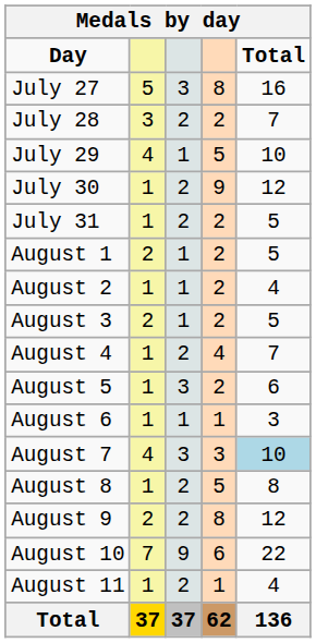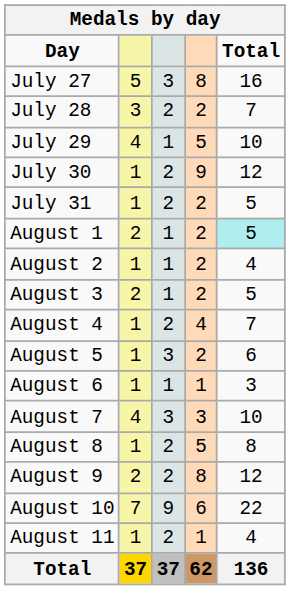August 1 | Total: no background -> paleturquoise background
August 7 | Total: lightblue background -> no background
